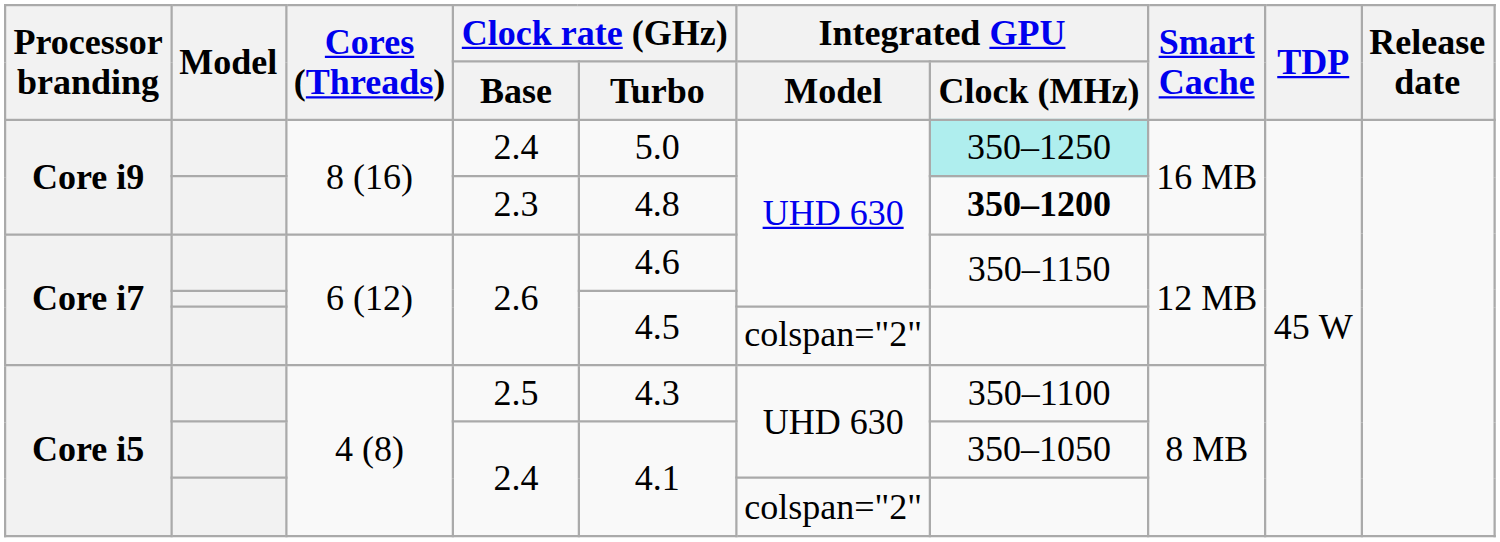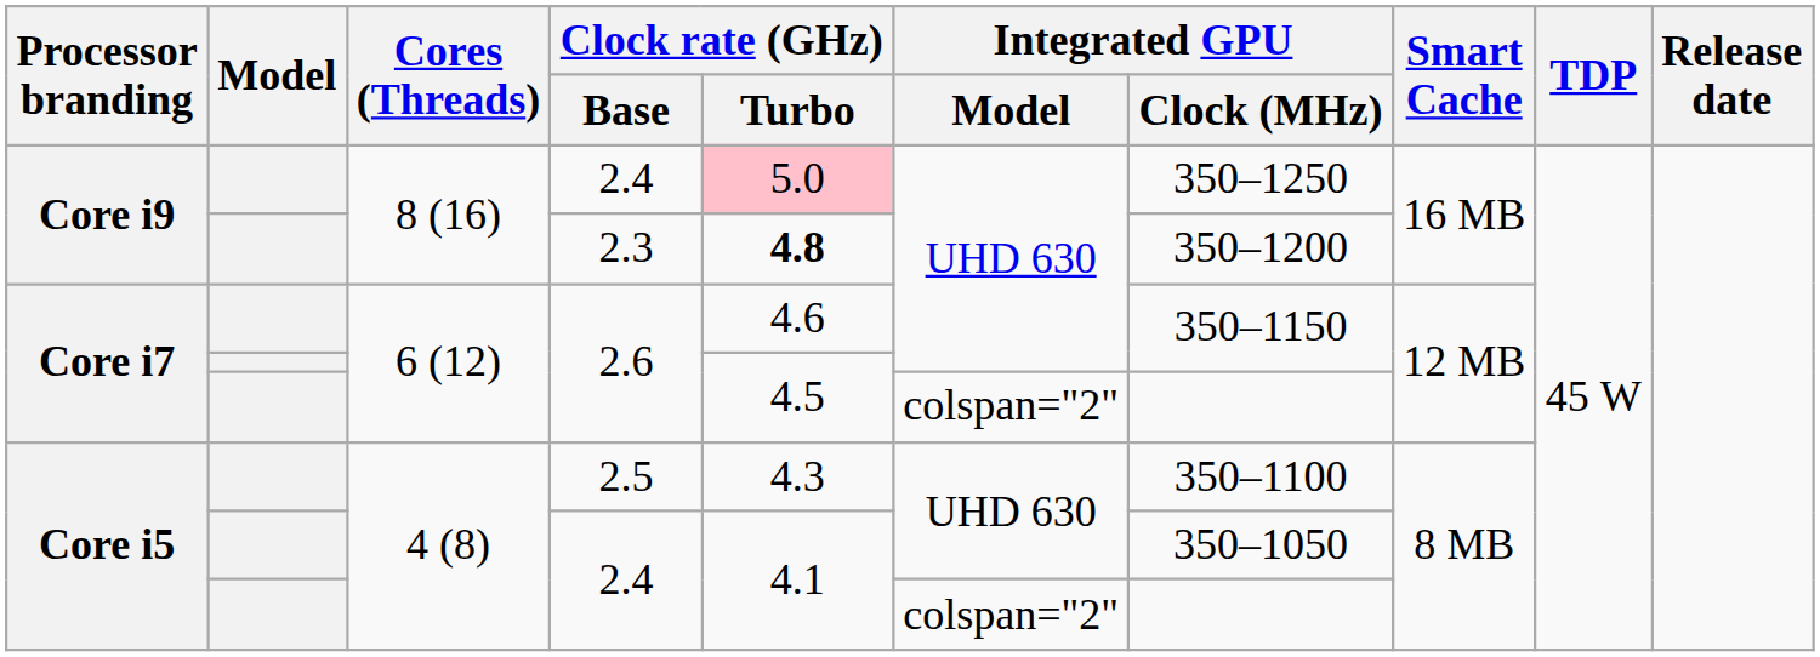Core i9 / 2.4 | Clock rate (GHz) / Turbo: no background -> pink background
Core i9 / 2.4 | Integrated GPU / Clock (MHz): paleturquoise background -> no background
2.3 | Clock rate (GHz) / Turbo: normal -> bold
2.3 | Integrated GPU / Clock (MHz): bold -> normal
